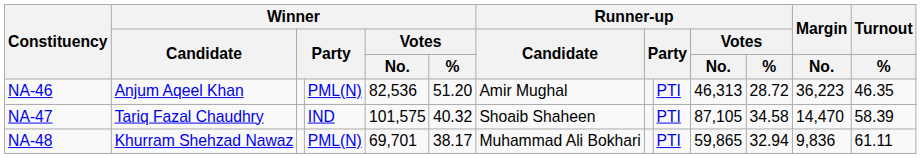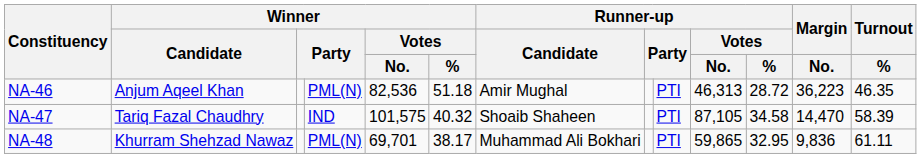NA-46 | Winner / Votes / %: 51.20 -> 51.18
NA-48 | Runner-up / Votes / %: 32.94 -> 32.95
